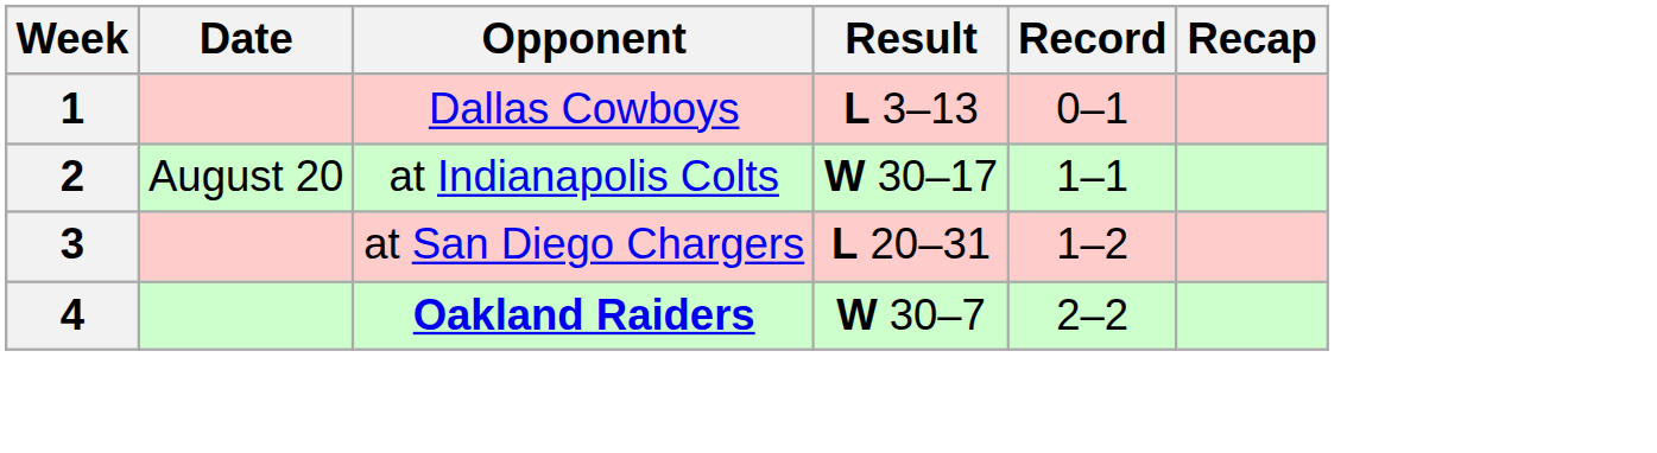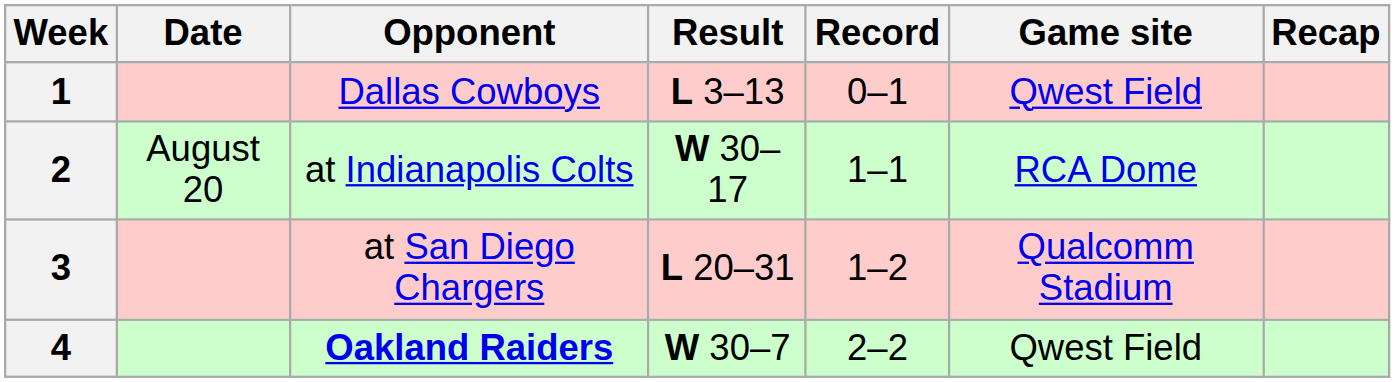+ column: Game site | Qwest Field | RCA Dome | Qualcomm Stadium | Qwest Field
